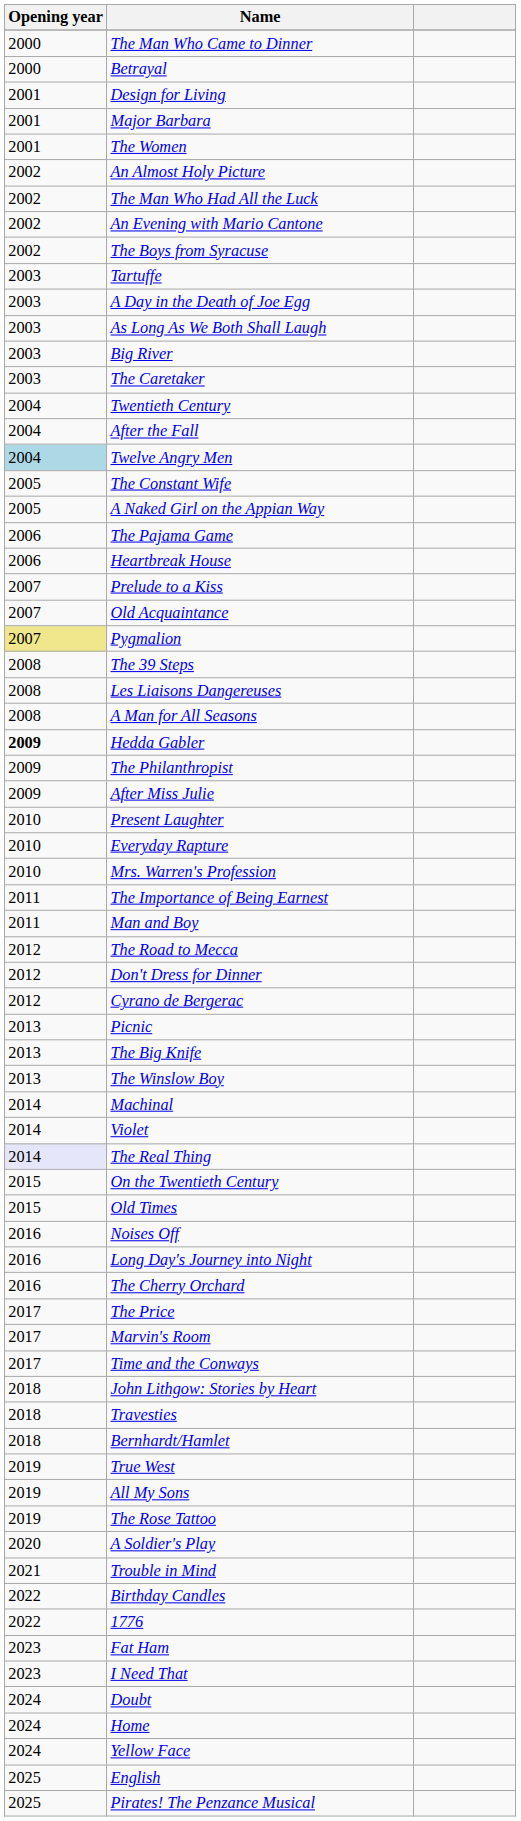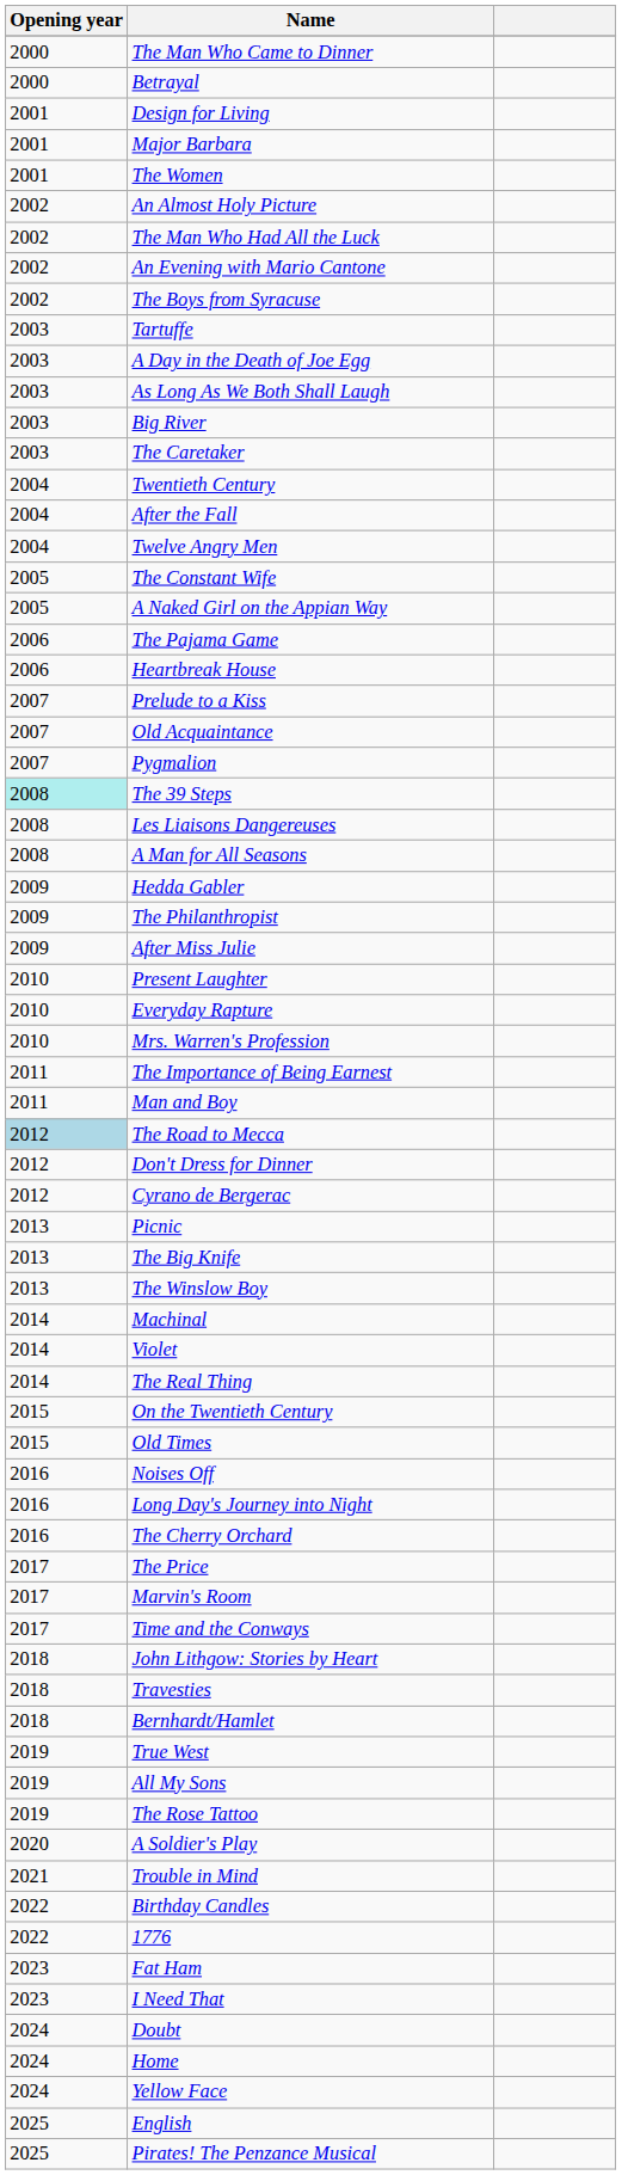Twelve Angry Men | Opening year: lightblue background -> no background
Pygmalion | Opening year: khaki background -> no background
The 39 Steps | Opening year: no background -> paleturquoise background
Hedda Gabler | Opening year: bold -> normal
The Road to Mecca | Opening year: no background -> lightblue background
The Real Thing | Opening year: lavender background -> no background
